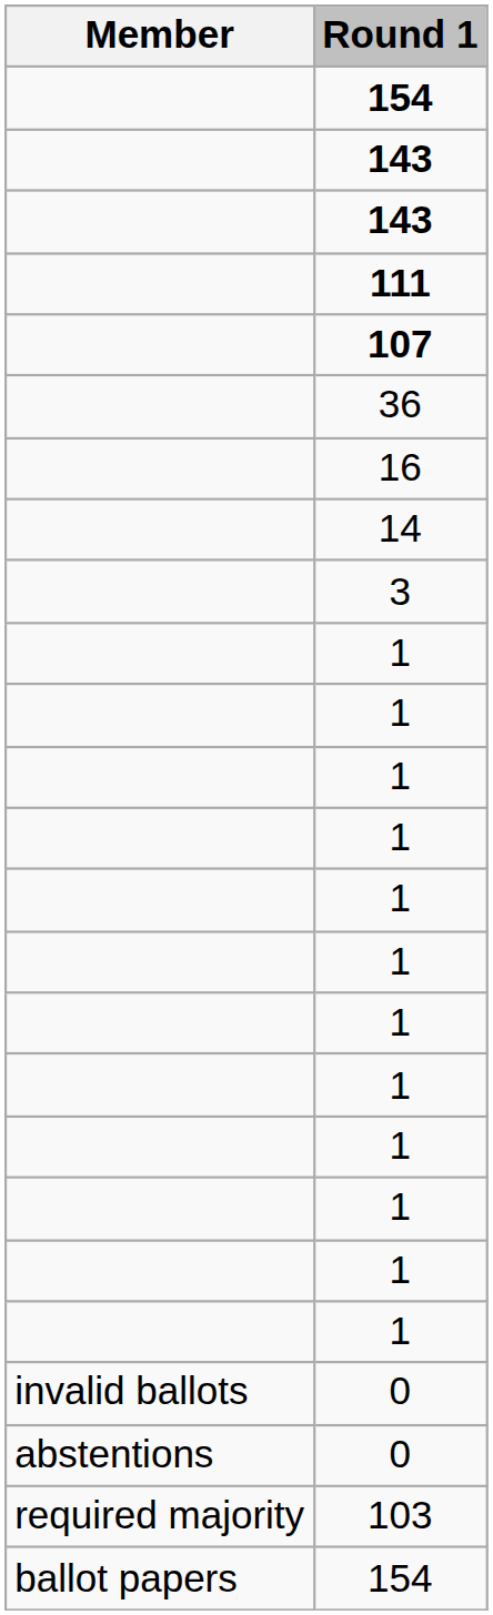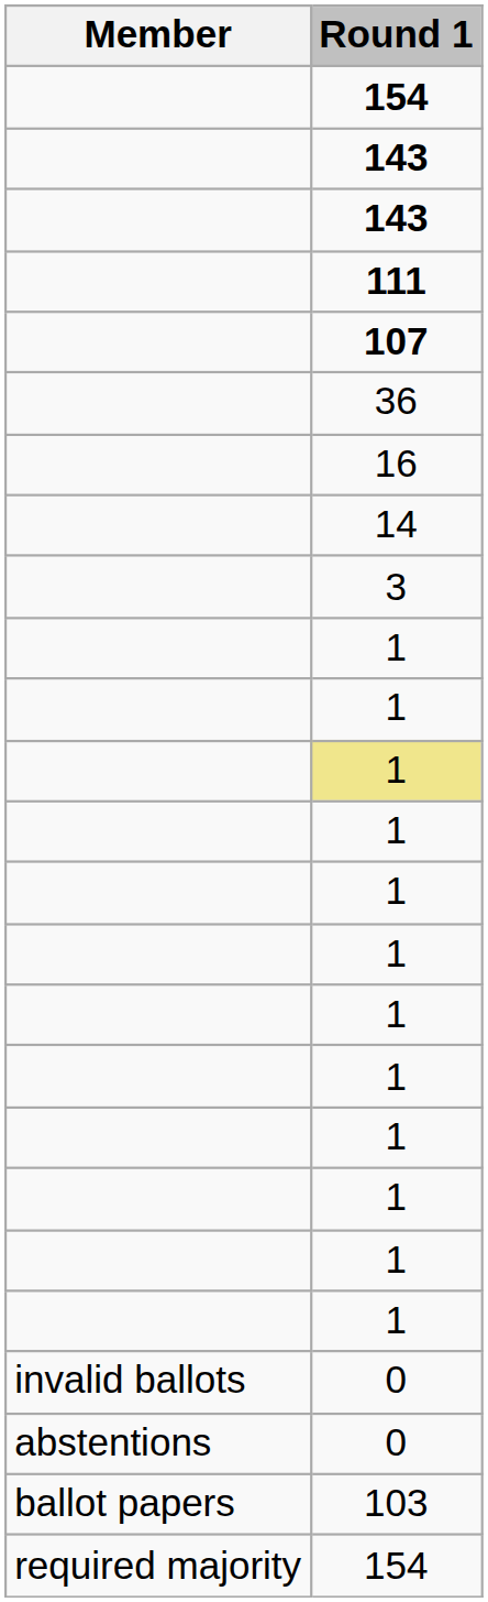row 13 | Round 1: no background -> khaki background
row 25 | Member: required majority -> ballot papers
row 26 | Member: ballot papers -> required majority
